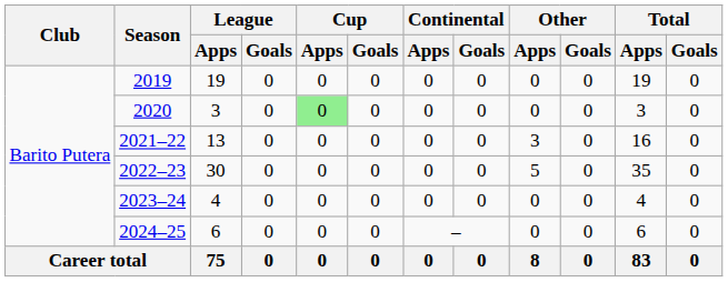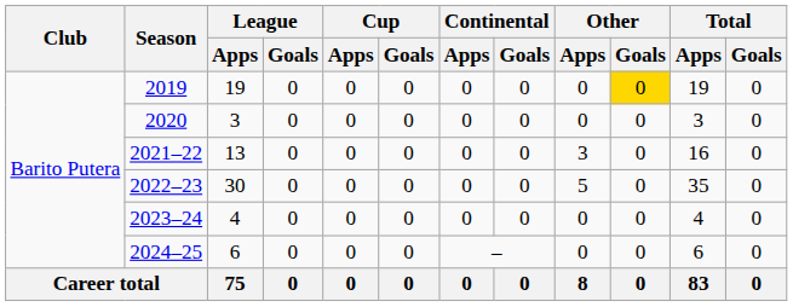2019 | Other / Goals: no background -> gold background
2020 | Cup / Apps: lightgreen background -> no background
